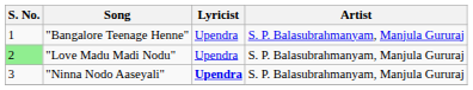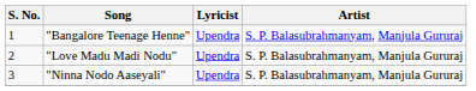"Love Madu Madi Nodu" | S. No.: lightgreen background -> no background
"Ninna Nodo Aaseyali" | Lyricist: bold -> normal
